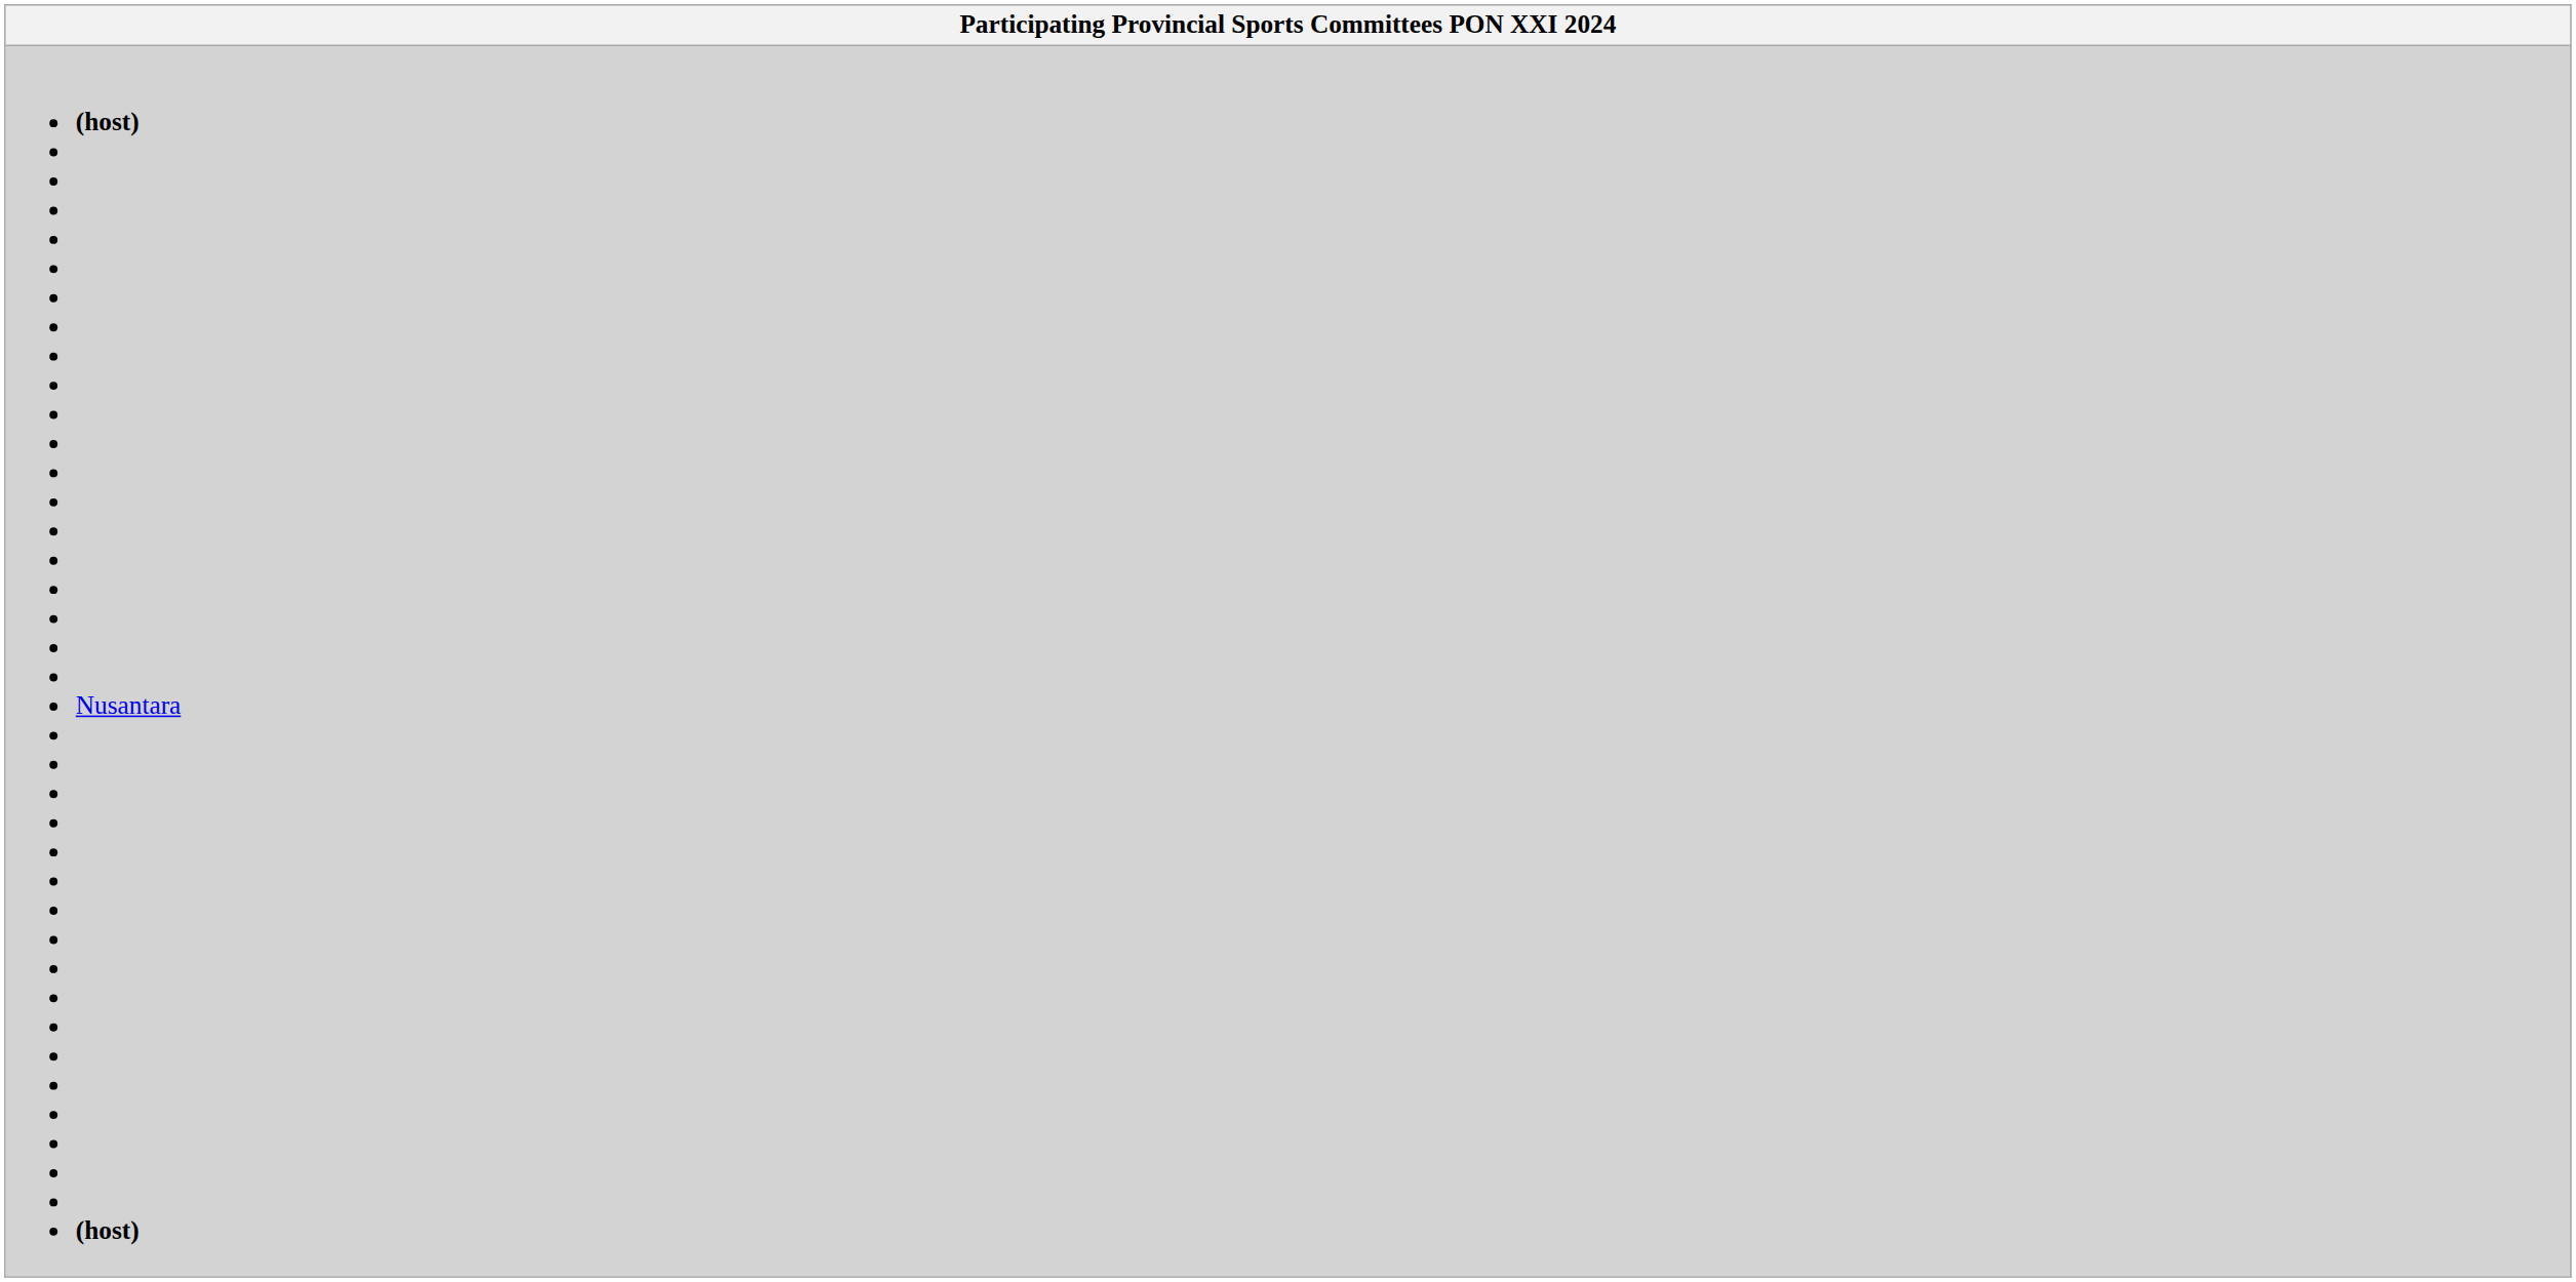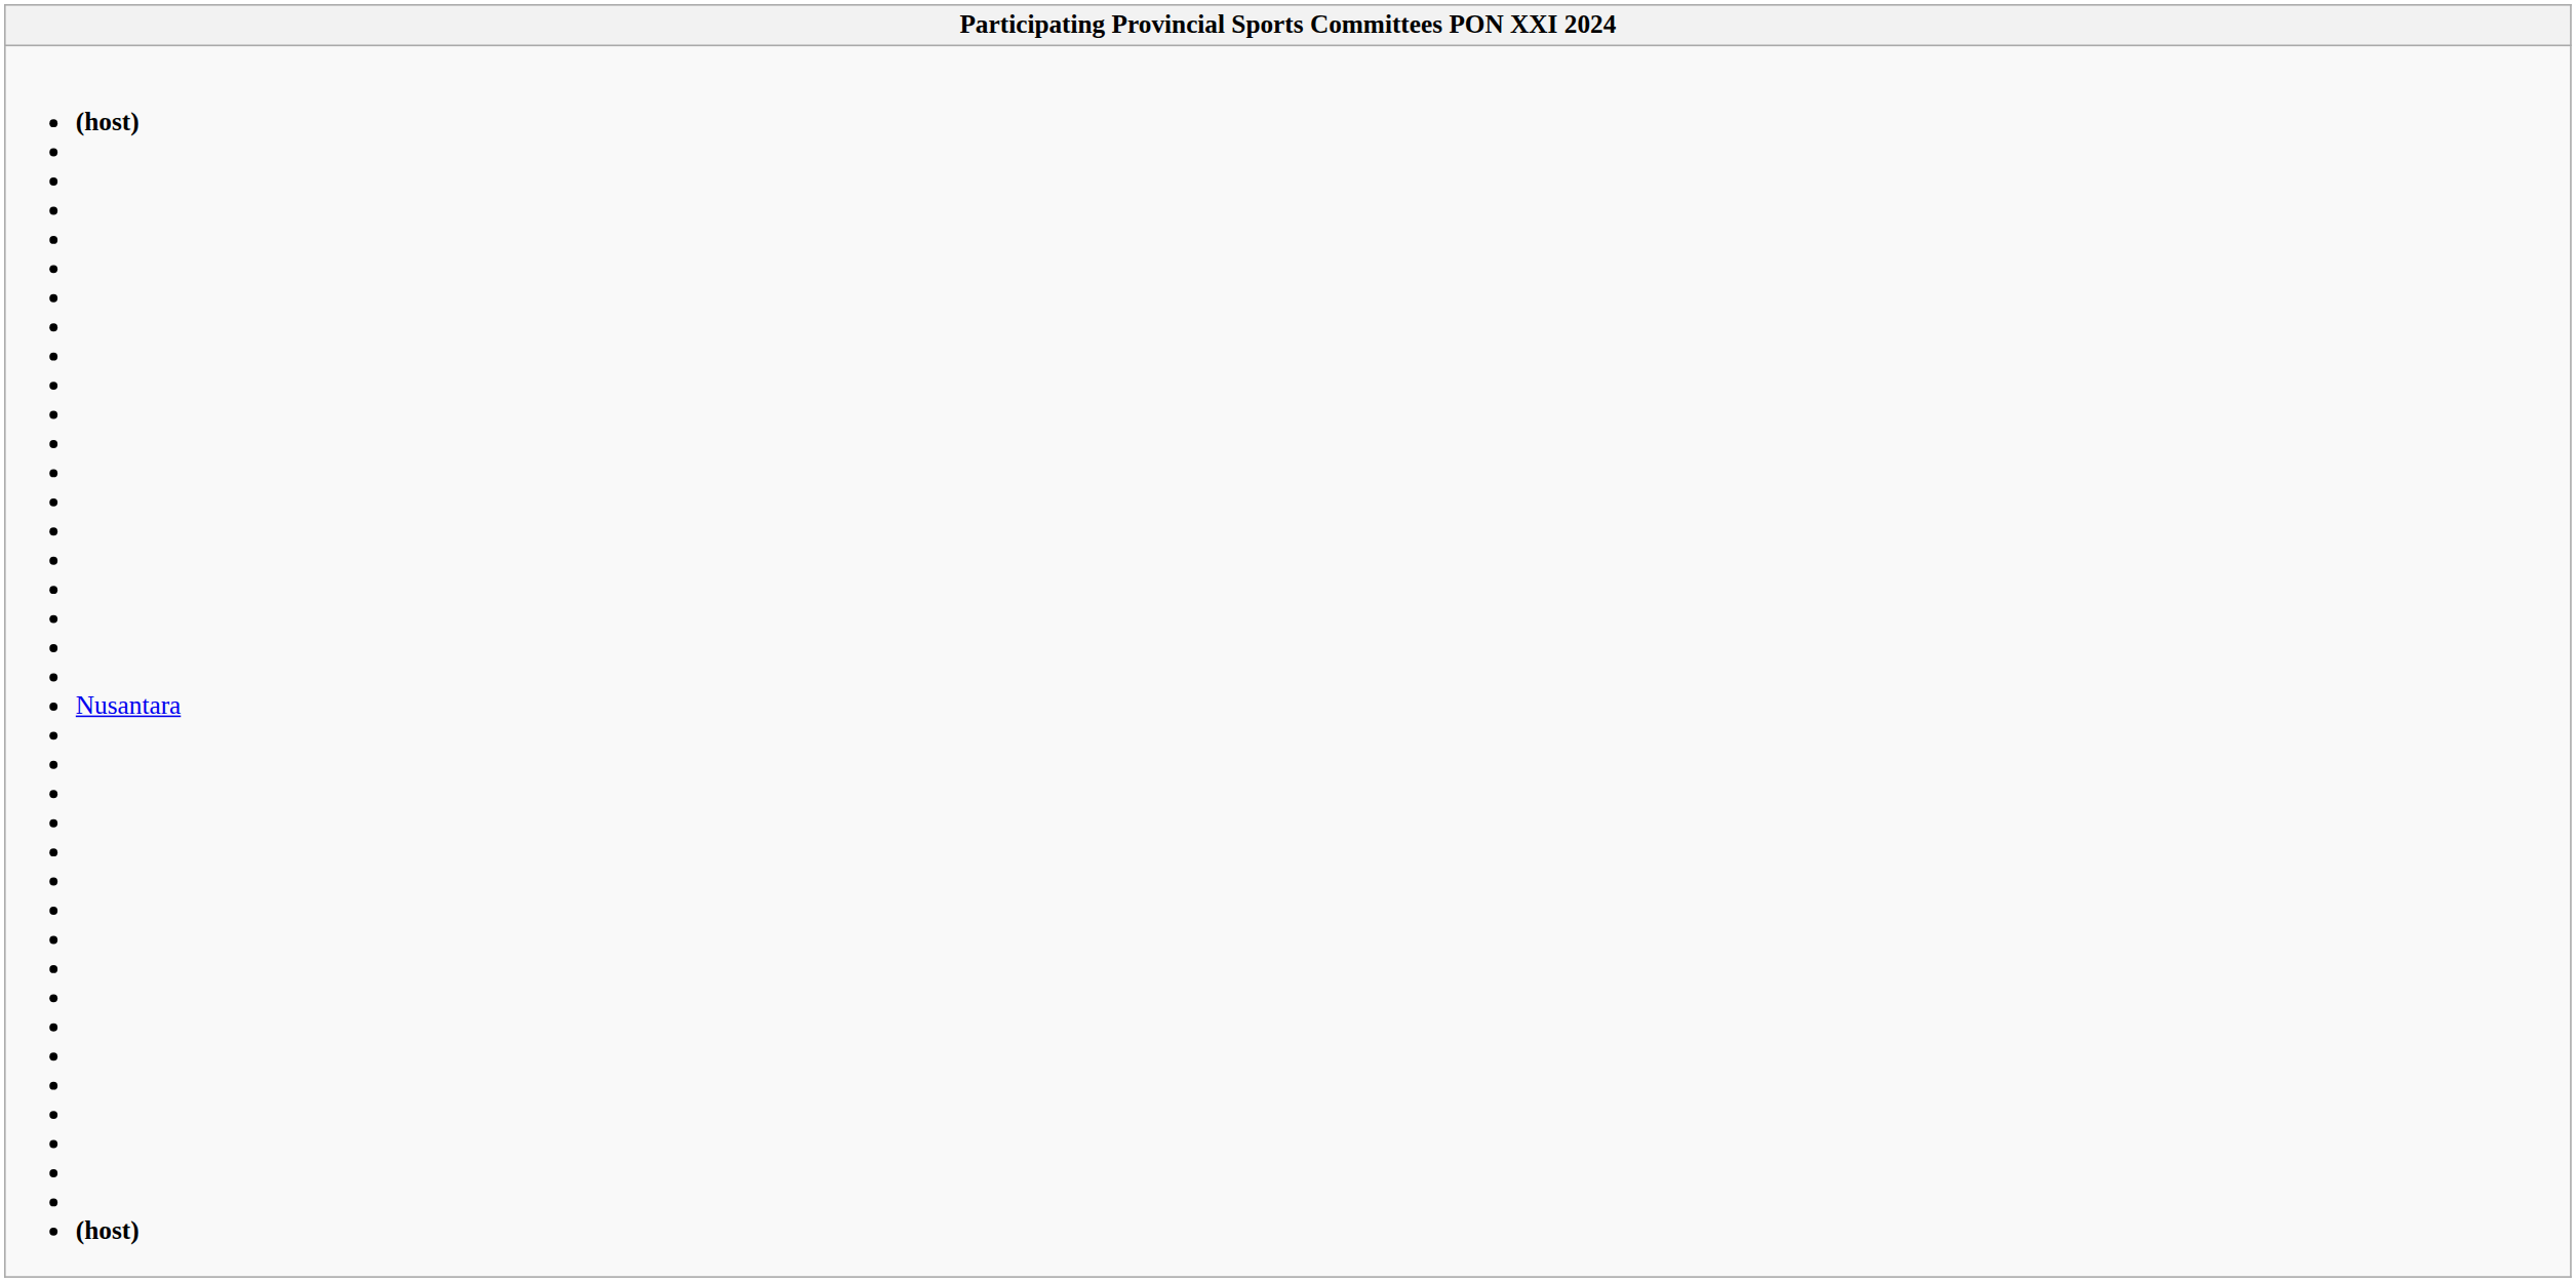row 2 | column 1: lightgrey background -> no background
